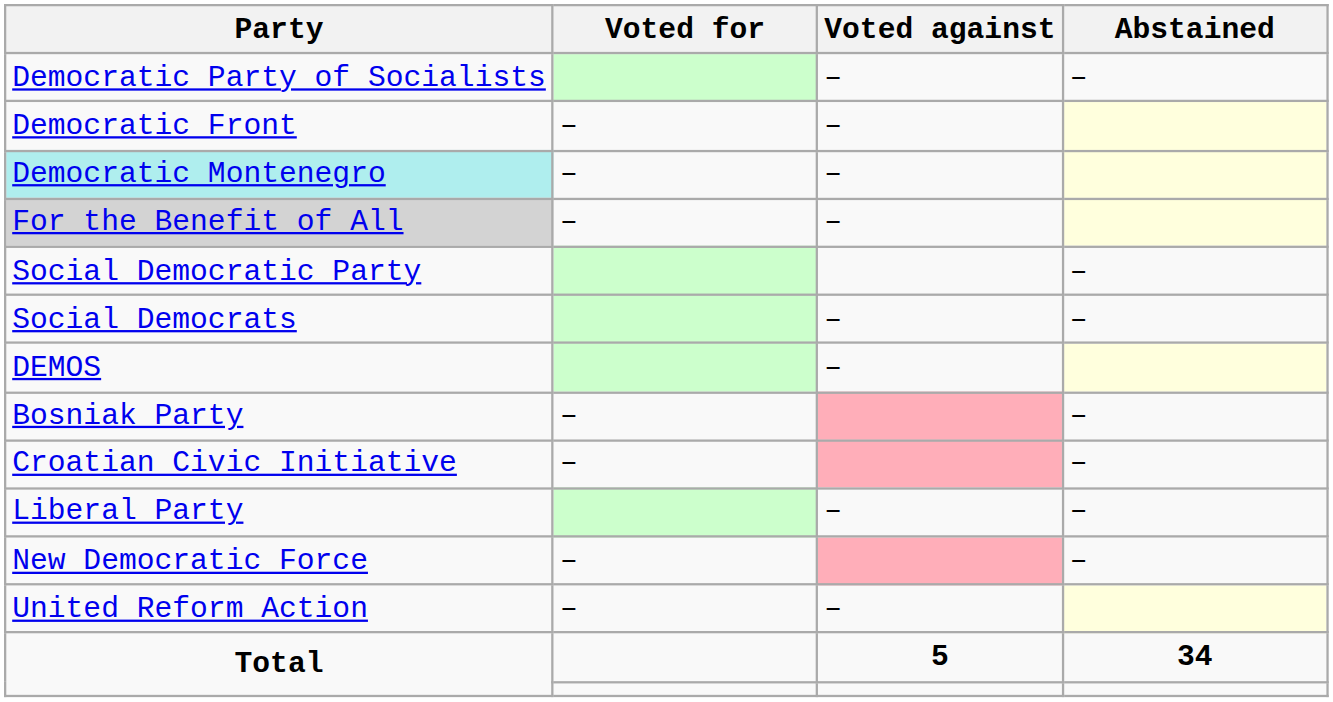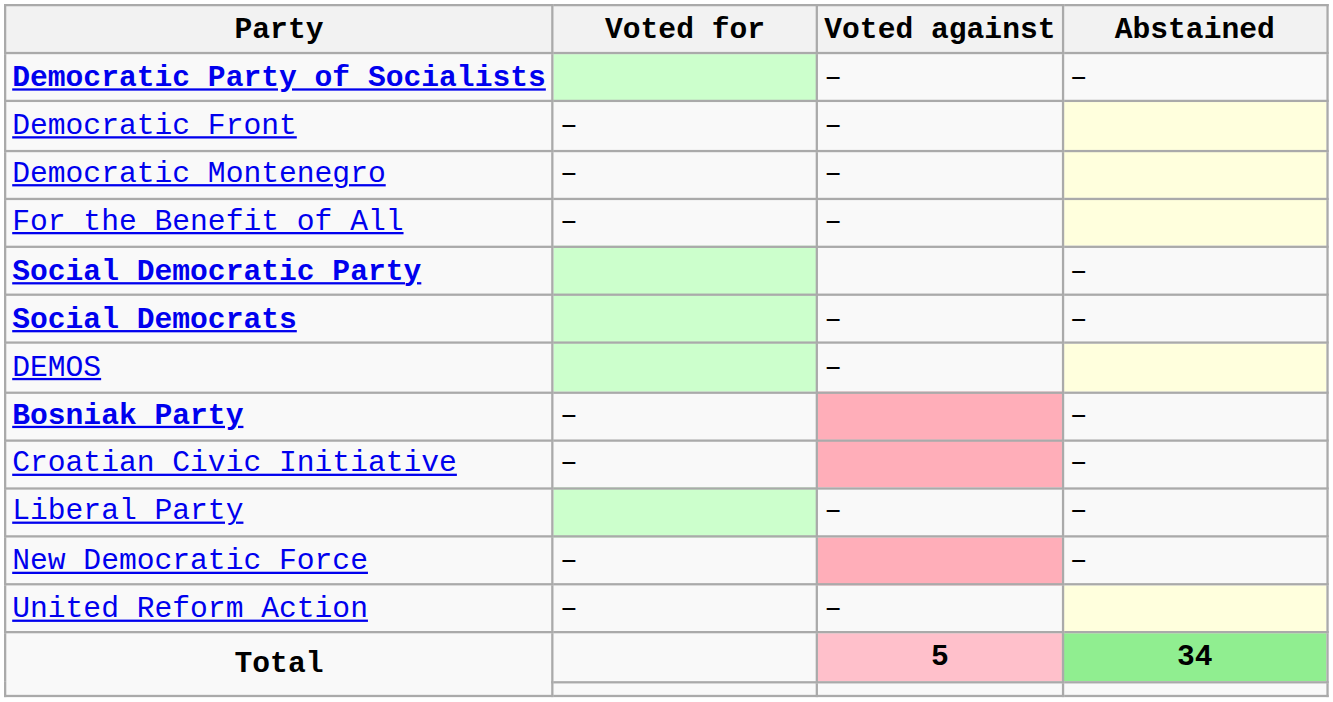Democratic Party of Socialists | Party: normal -> bold
Democratic Montenegro | Party: paleturquoise background -> no background
For the Benefit of All | Party: lightgrey background -> no background
Social Democratic Party | Party: normal -> bold
Social Democrats | Party: normal -> bold
Bosniak Party | Party: normal -> bold
Total / 5 | Voted against: no background -> pink background
Total / 5 | Abstained: no background -> lightgreen background
